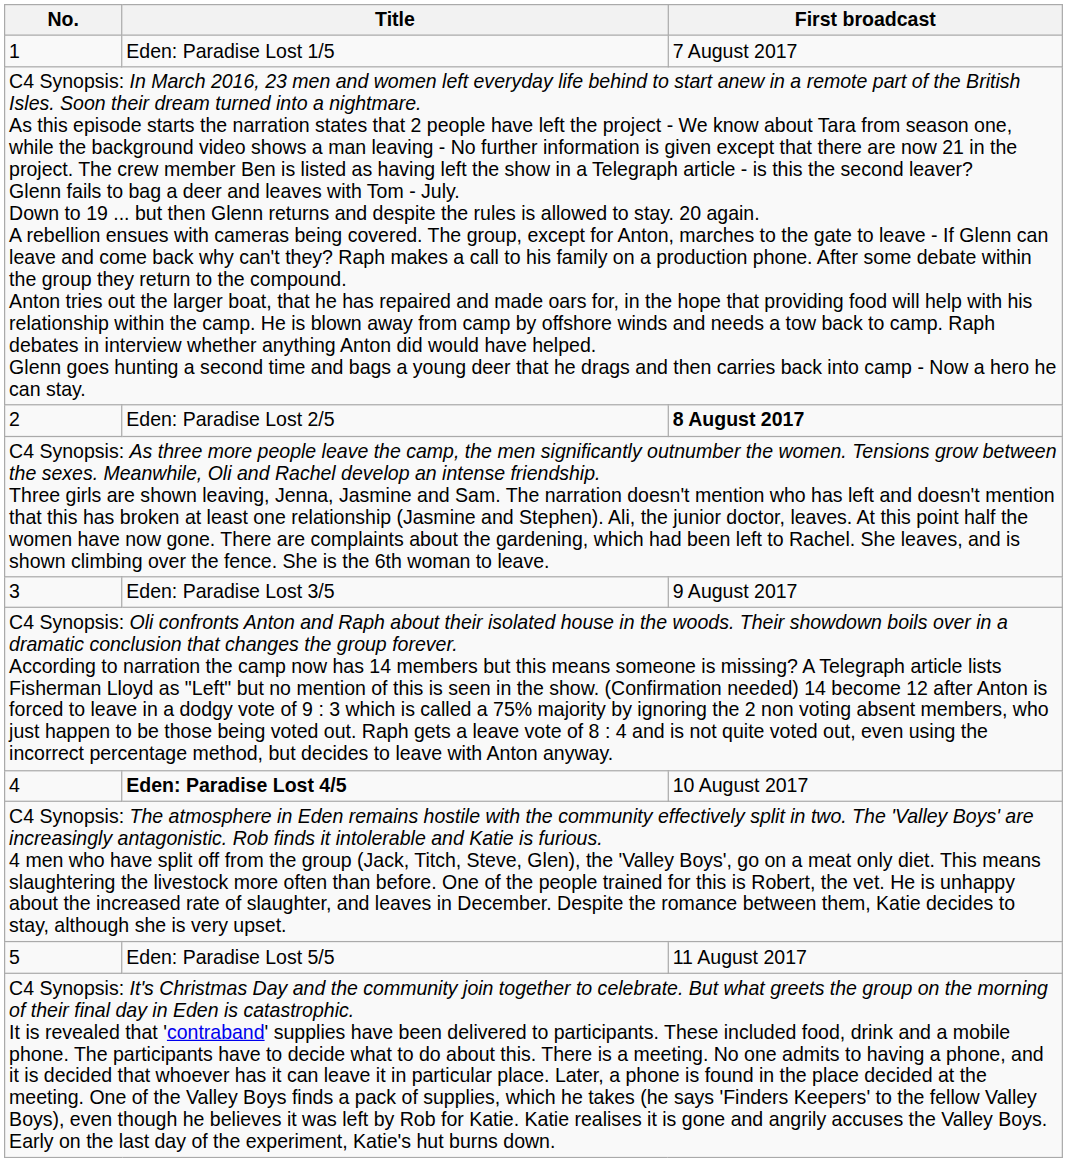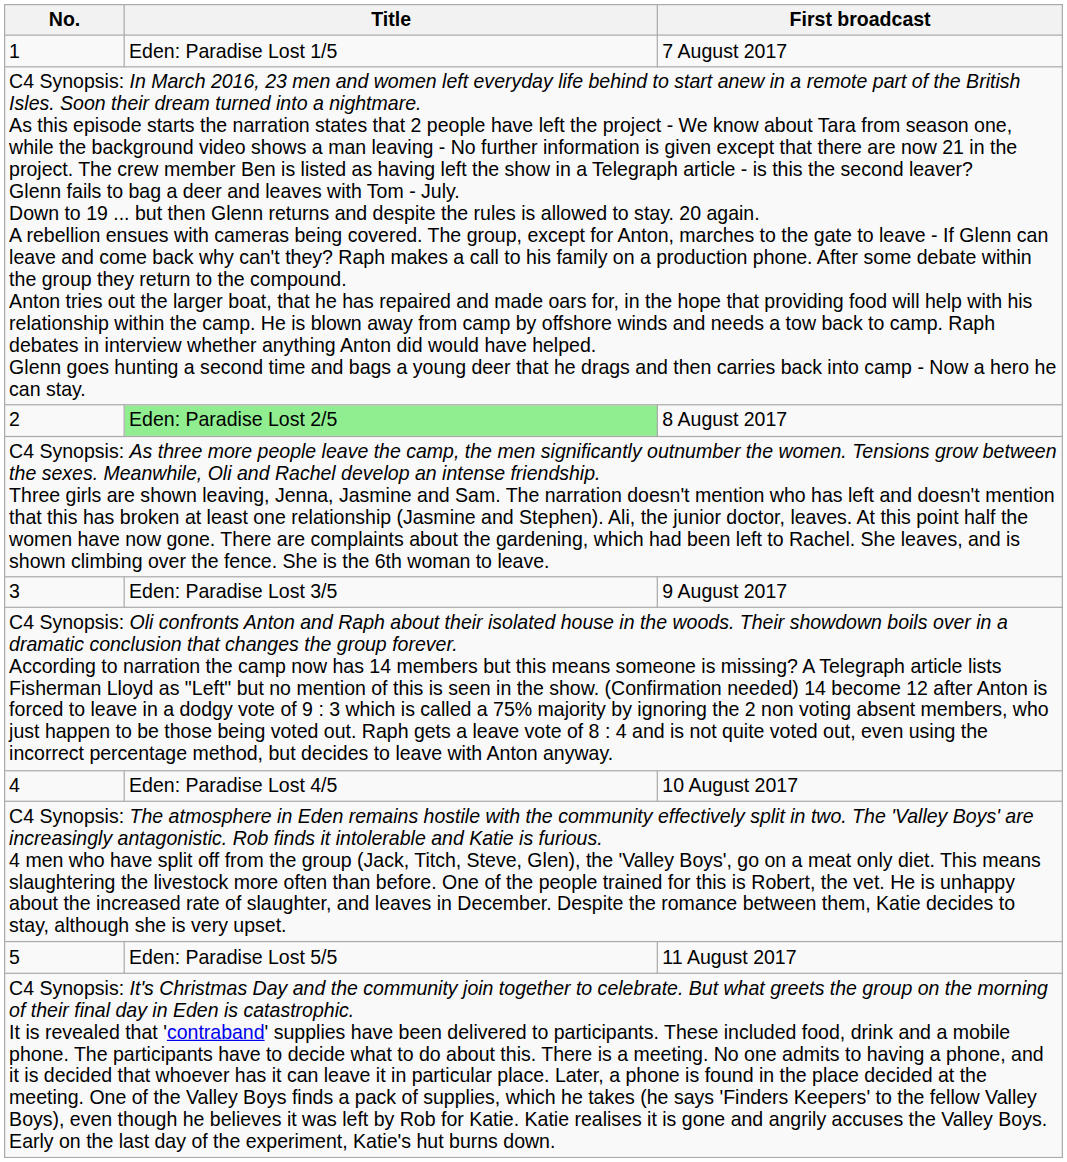2 | Title: no background -> lightgreen background
2 | First broadcast: bold -> normal
4 | Title: bold -> normal
